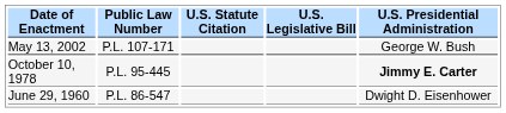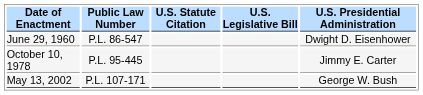rows swapped: June 29, 1960 <-> May 13, 2002
October 10, 1978 | U.S. Presidential Administration: bold -> normal
